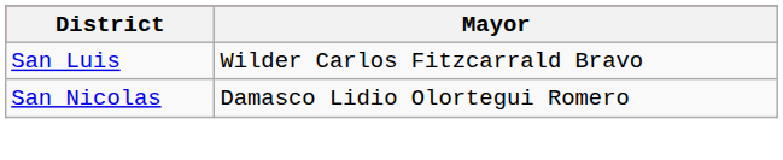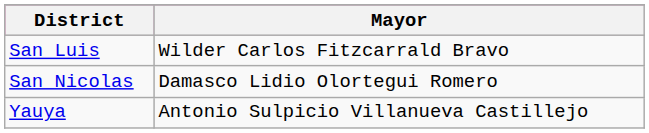+ row: Yauya | Antonio Sulpicio Villanueva Castillejo
